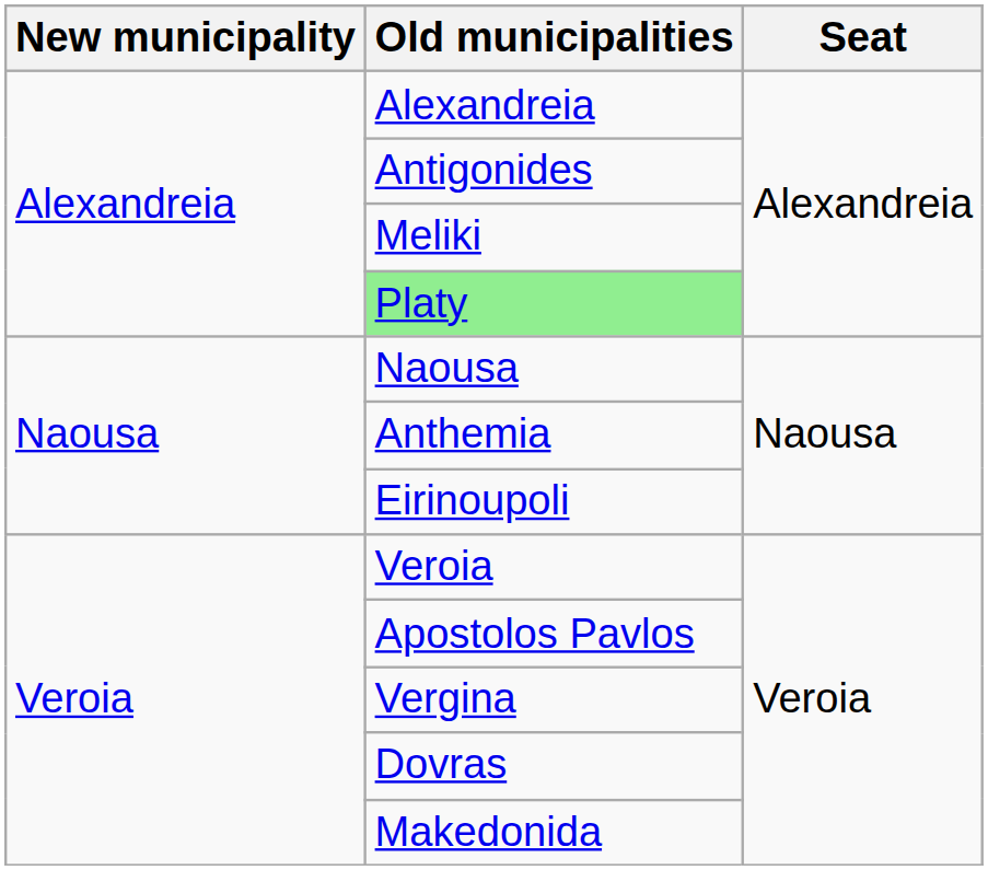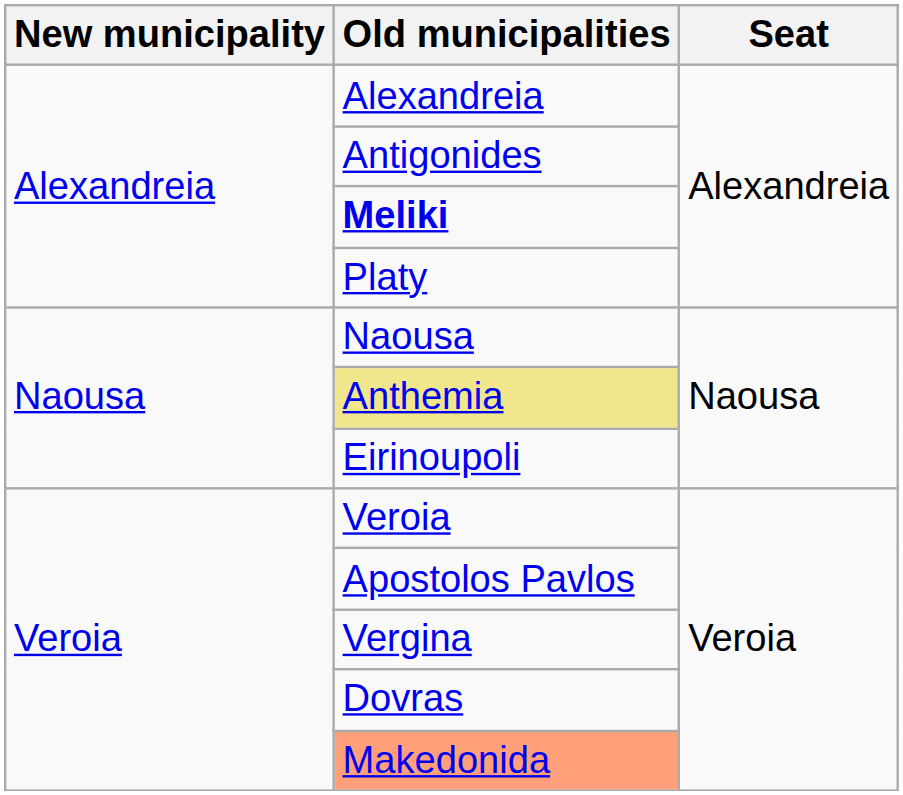Meliki | Old municipalities: normal -> bold
Platy | Old municipalities: lightgreen background -> no background
Anthemia | Old municipalities: no background -> khaki background
Makedonida | Old municipalities: no background -> lightsalmon background
